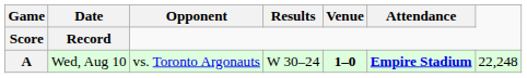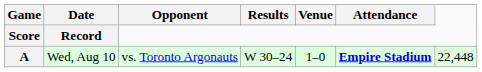A | Venue: bold -> normal
A | column 7: 22,248 -> 22,448
